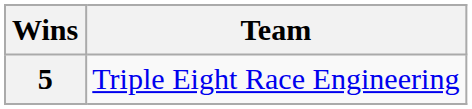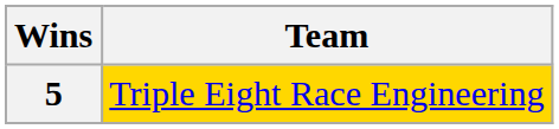5 | Team: no background -> gold background
